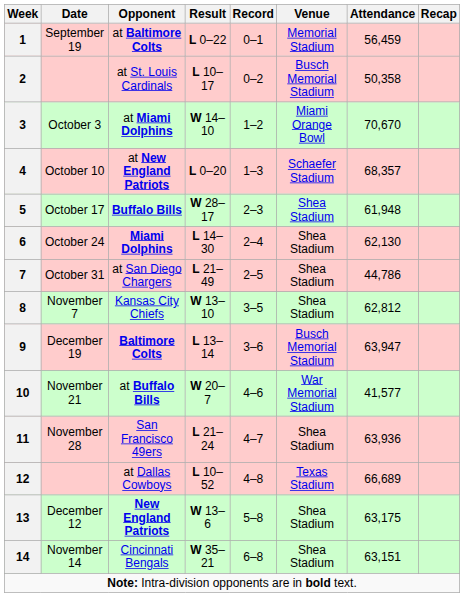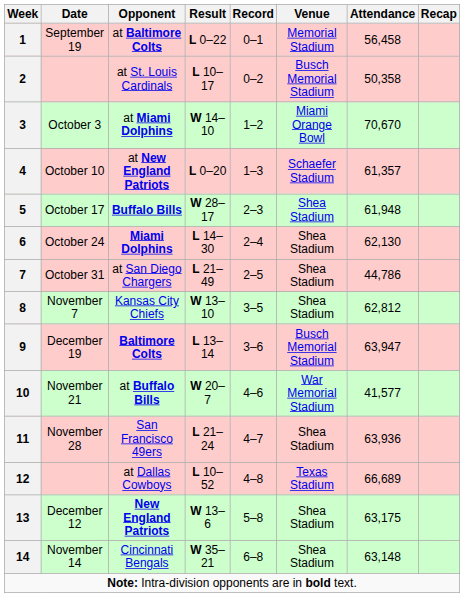1 | Attendance: 56,459 -> 56,458
4 | Attendance: 68,357 -> 61,357
14 | Attendance: 63,151 -> 63,148
